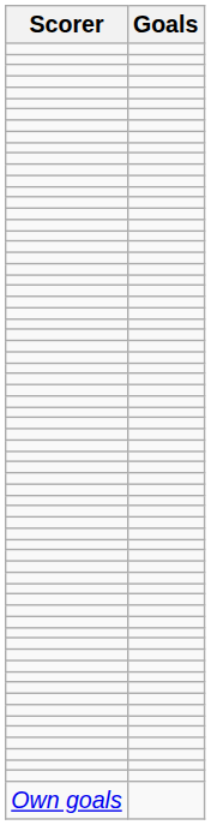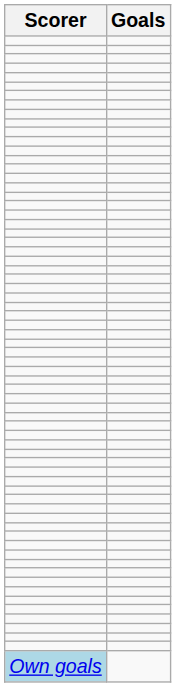row 69 | Scorer: no background -> lightblue background
